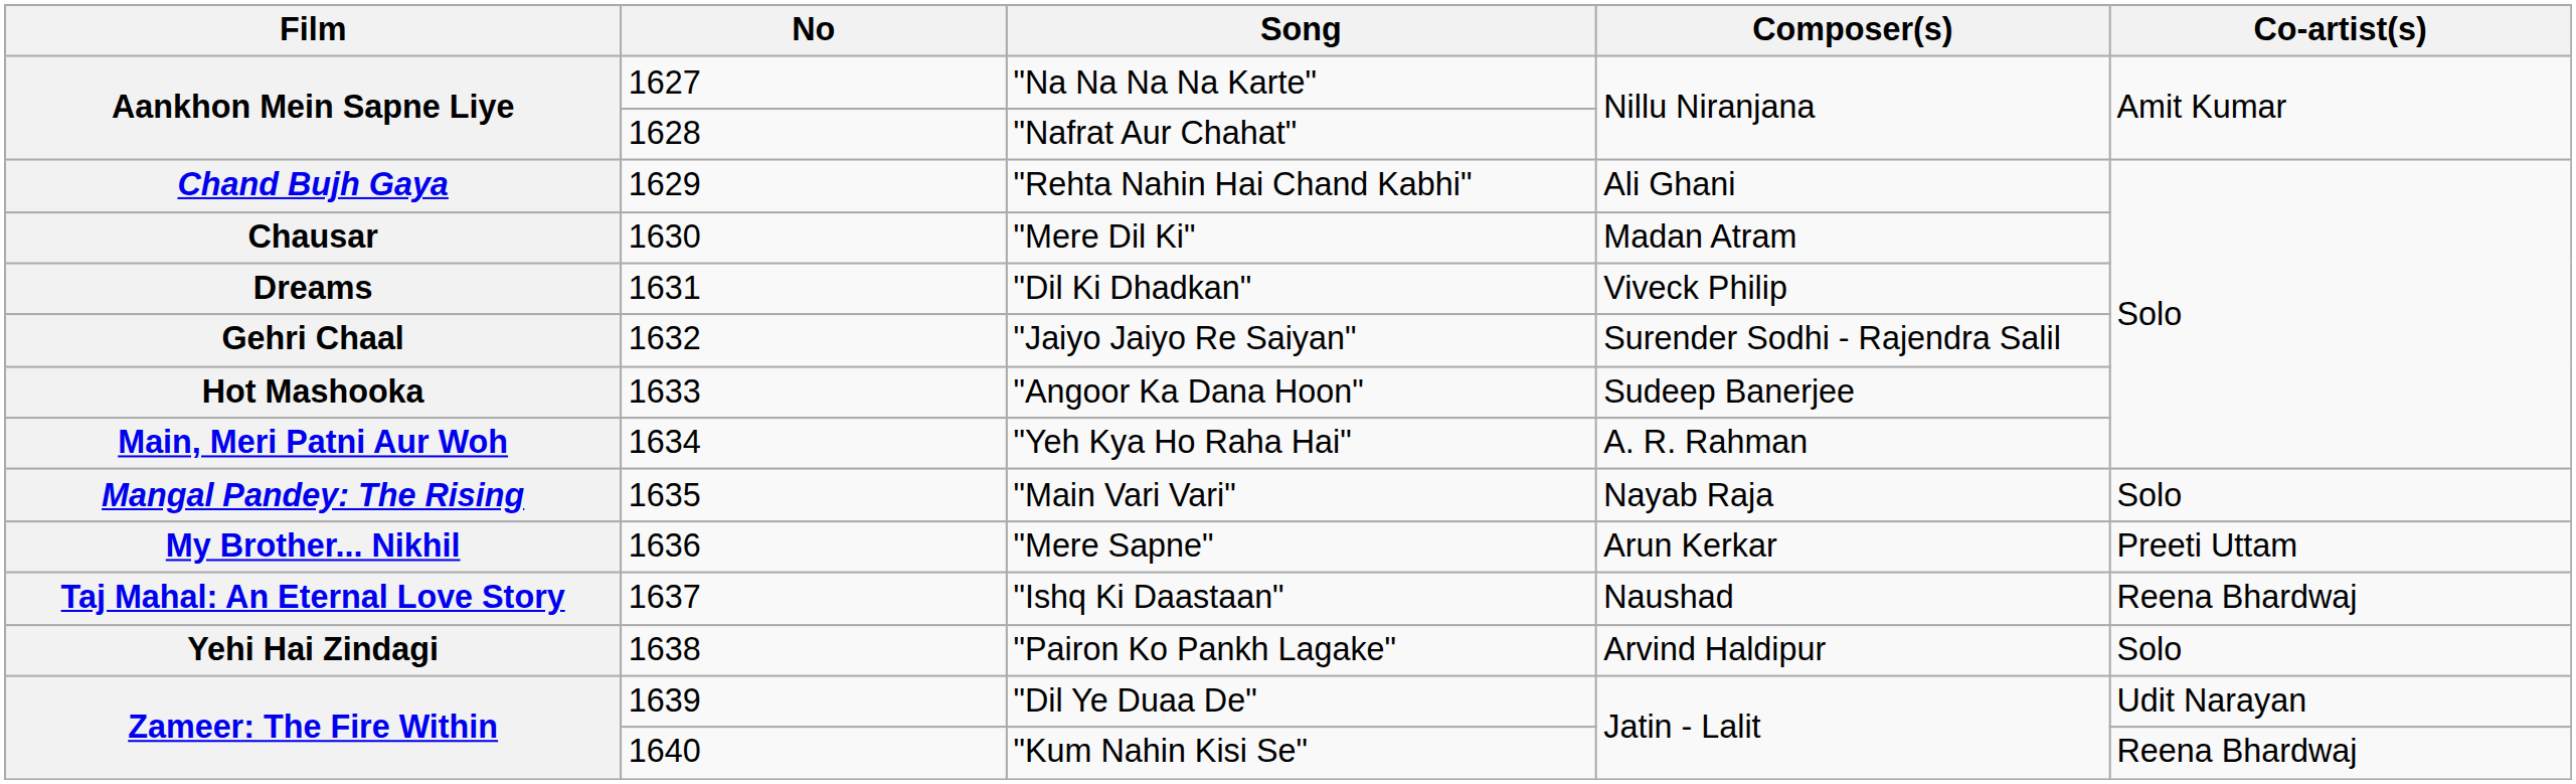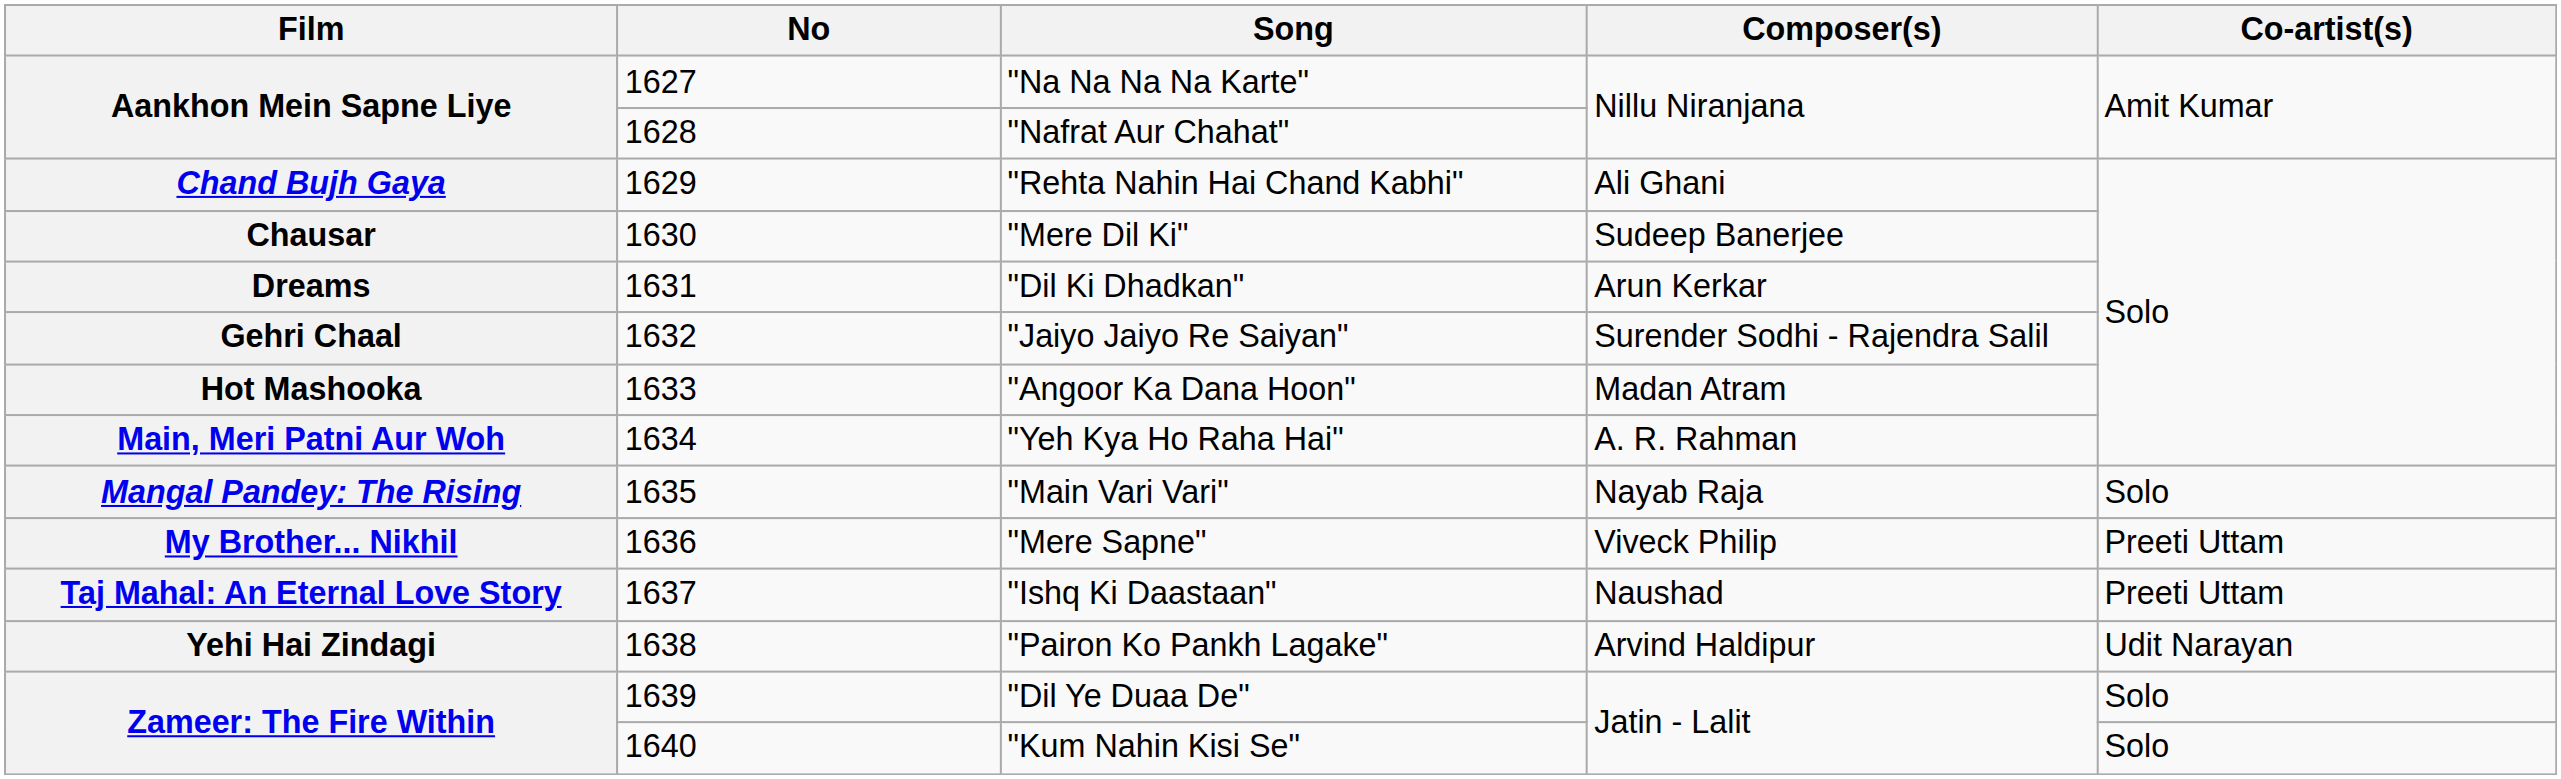"Mere Dil Ki" | Composer(s): Madan Atram -> Sudeep Banerjee
"Dil Ki Dhadkan" | Composer(s): Viveck Philip -> Arun Kerkar
"Angoor Ka Dana Hoon" | Composer(s): Sudeep Banerjee -> Madan Atram
"Mere Sapne" | Composer(s): Arun Kerkar -> Viveck Philip
"Ishq Ki Daastaan" | Co-artist(s): Reena Bhardwaj -> Preeti Uttam
"Pairon Ko Pankh Lagake" | Co-artist(s): Solo -> Udit Narayan
"Dil Ye Duaa De" | Co-artist(s): Udit Narayan -> Solo
"Kum Nahin Kisi Se" | Co-artist(s): Reena Bhardwaj -> Solo
